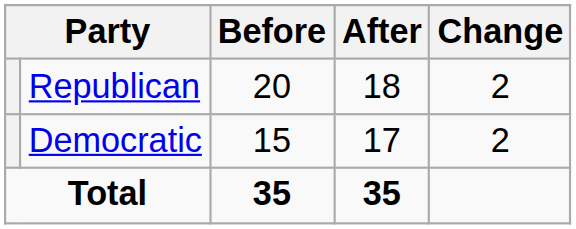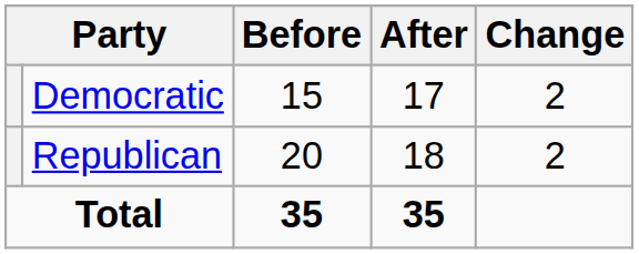rows swapped: Republican <-> Democratic
